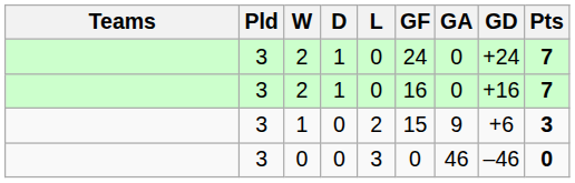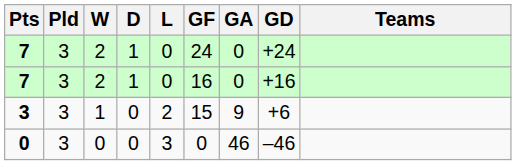columns swapped: Teams <-> Pts
